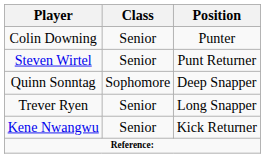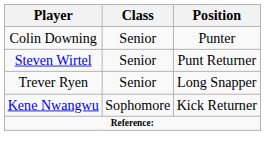- row: Quinn Sonntag | Sophomore | Deep Snapper
Kene Nwangwu | Class: Senior -> Sophomore
